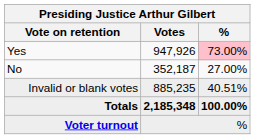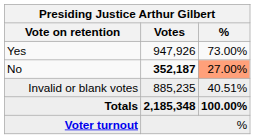Yes | %: pink background -> no background
No | Votes: normal -> bold
No | %: no background -> lightsalmon background
